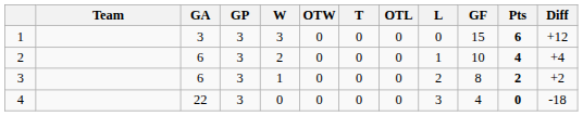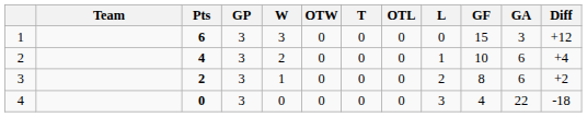columns swapped: Pts <-> GA
